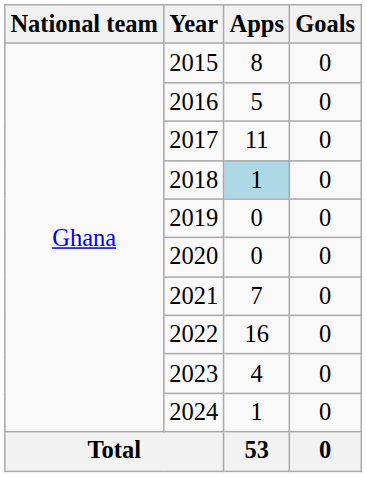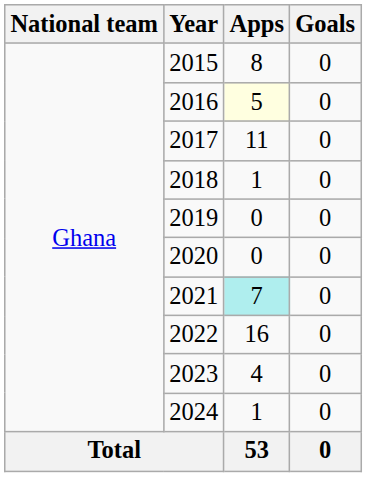2016 | Apps: no background -> lightyellow background
2018 | Apps: lightblue background -> no background
2021 | Apps: no background -> paleturquoise background
